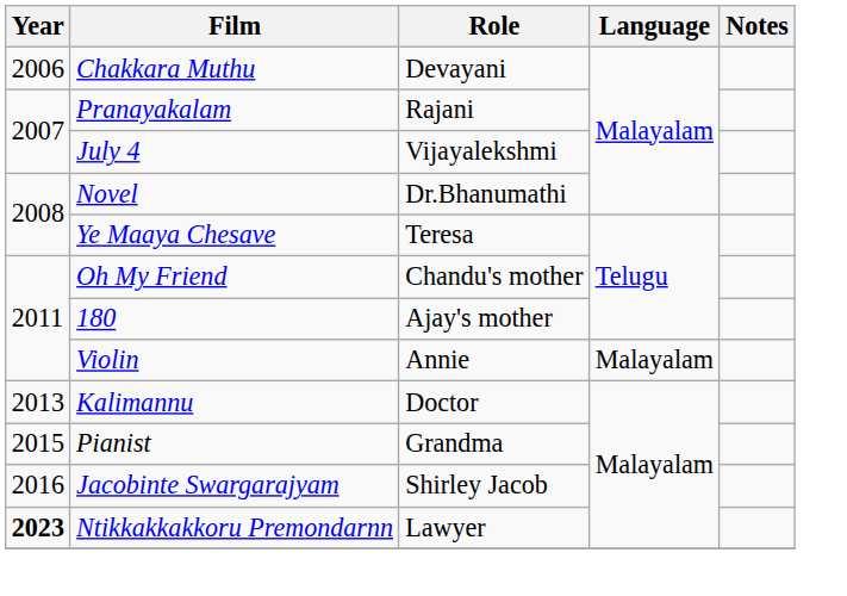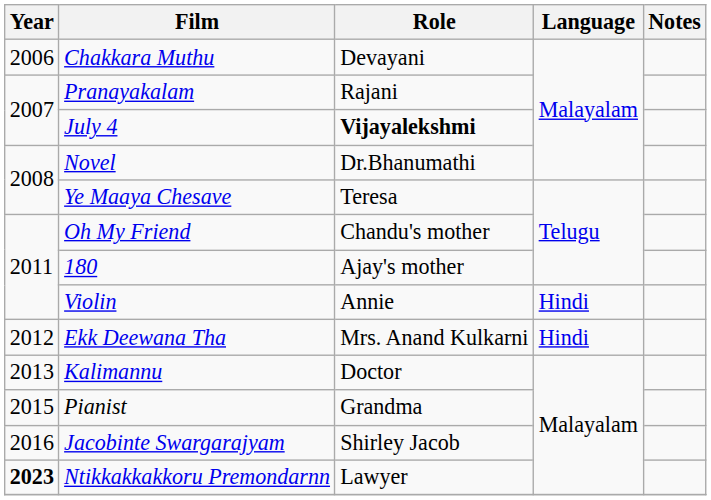July 4 | Role: normal -> bold
Violin | Language: Malayalam -> Hindi
+ row: 2012 | Ekk Deewana Tha | Mrs. Anand Kulkarni | Hindi
